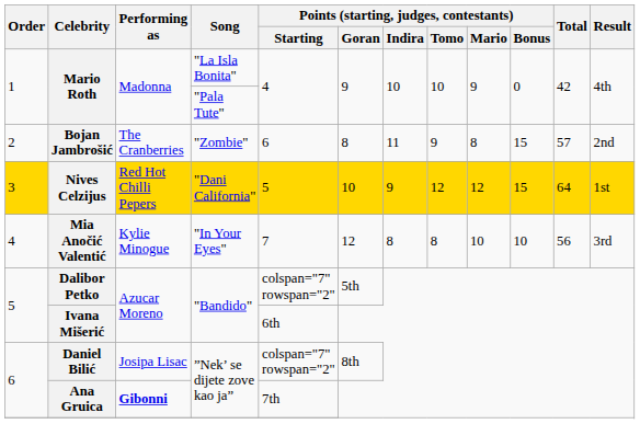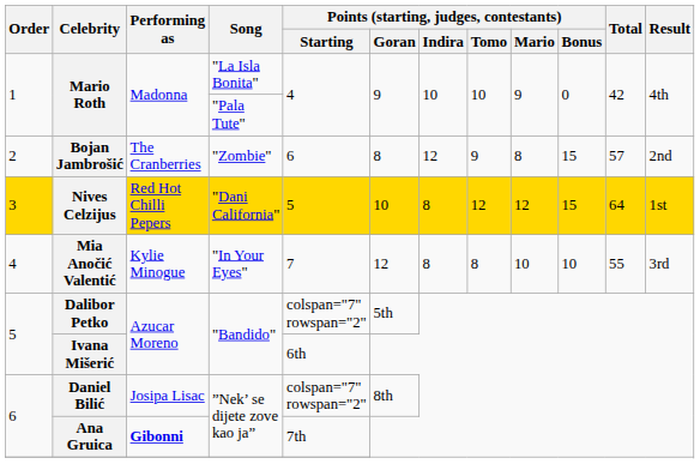Bojan Jambrošić | Points (starting, judges, contestants) / Indira: 11 -> 12
Nives Celzijus | Points (starting, judges, contestants) / Indira: 9 -> 8
Mia Anočić Valentić | Total: 56 -> 55
